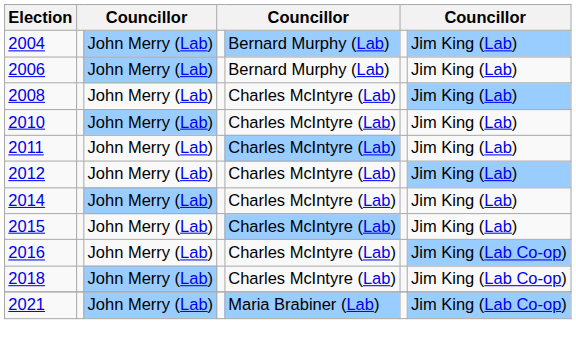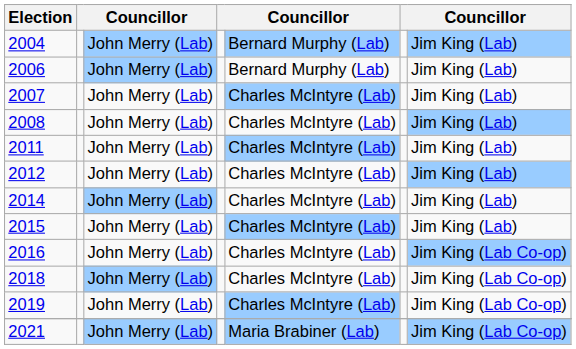+ row: 2007 | John Merry (Lab) | Charles McIntyre (Lab) | Jim King (Lab)
- row: 2010 | John Merry (Lab) | Charles McIntyre (Lab) | Jim King (Lab)
+ row: 2019 | John Merry (Lab) | Charles McIntyre (Lab) | Jim King (Lab Co-op)
